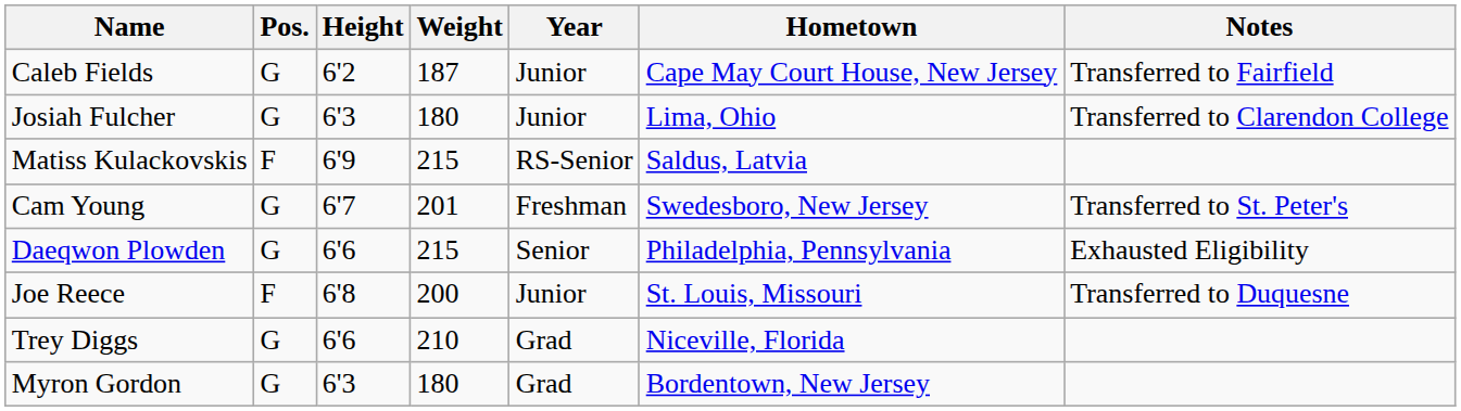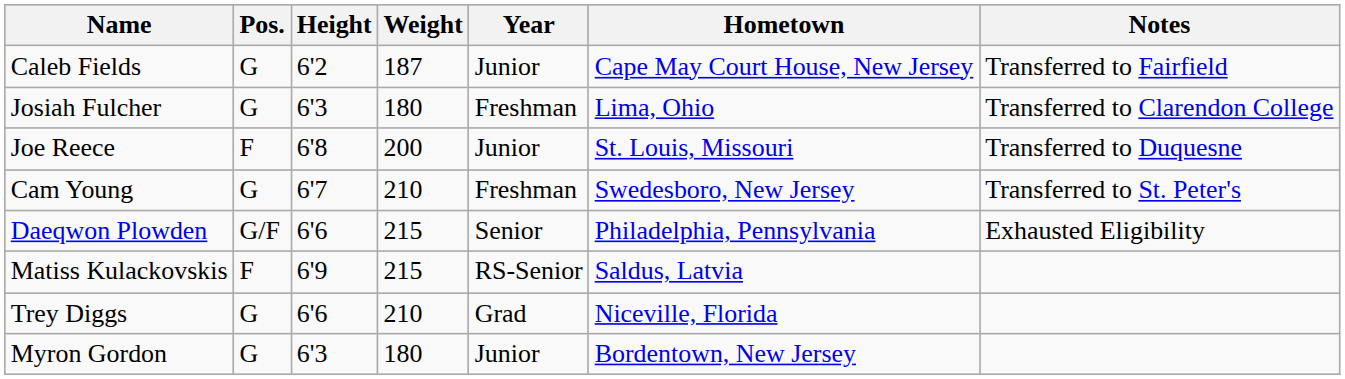Josiah Fulcher | Year: Junior -> Freshman
rows swapped: Joe Reece <-> Matiss Kulackovskis
Cam Young | Weight: 201 -> 210
Daeqwon Plowden | Pos.: G -> G/F
Myron Gordon | Year: Grad -> Junior
